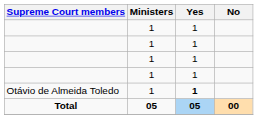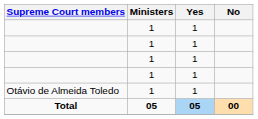Otávio de Almeida Toledo | Yes: bold -> normal
